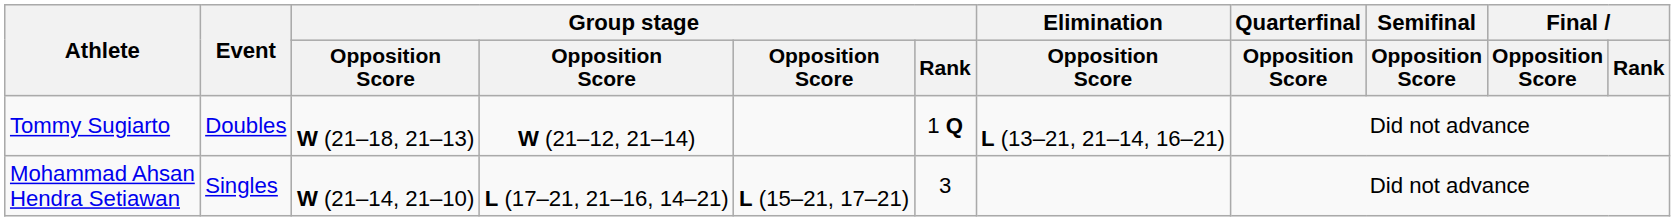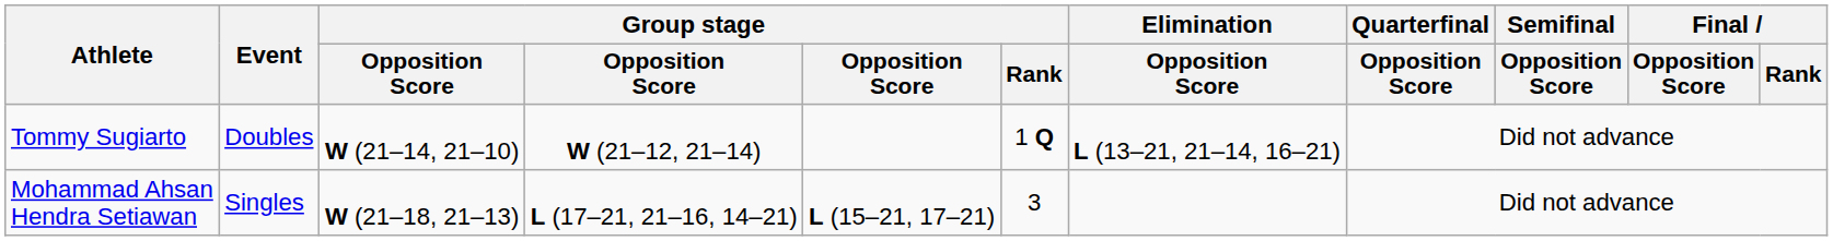Tommy Sugiarto | column 3: W (21–18, 21–13) -> W (21–14, 21–10)
Mohammad Ahsan Hendra Setiawan | column 3: W (21–14, 21–10) -> W (21–18, 21–13)
